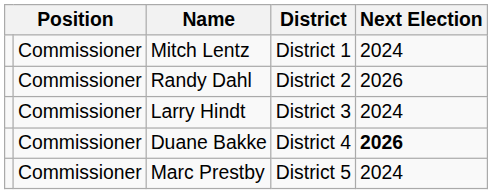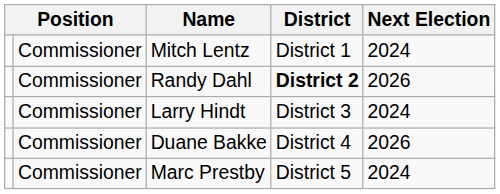Randy Dahl | District: normal -> bold
Duane Bakke | Next Election: bold -> normal
